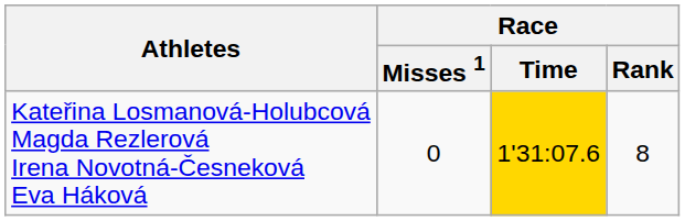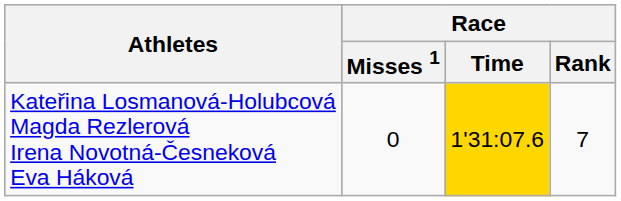row 3 | Race / Rank: 8 -> 7
